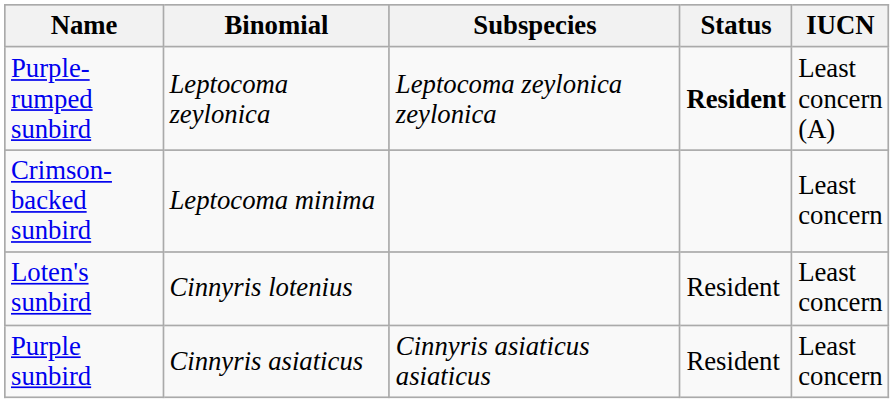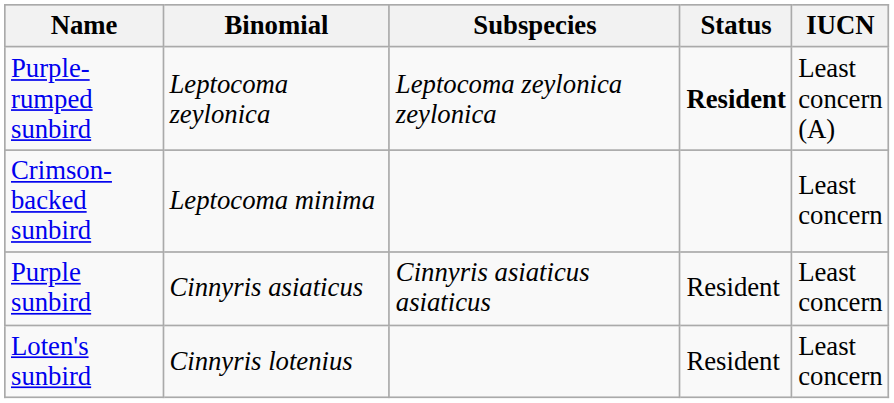rows swapped: Purple sunbird <-> Loten's sunbird
